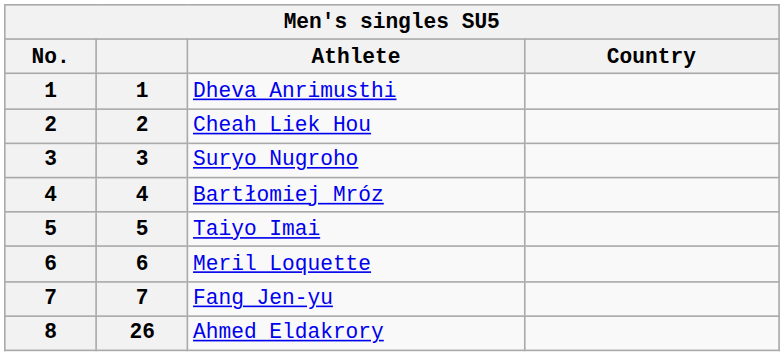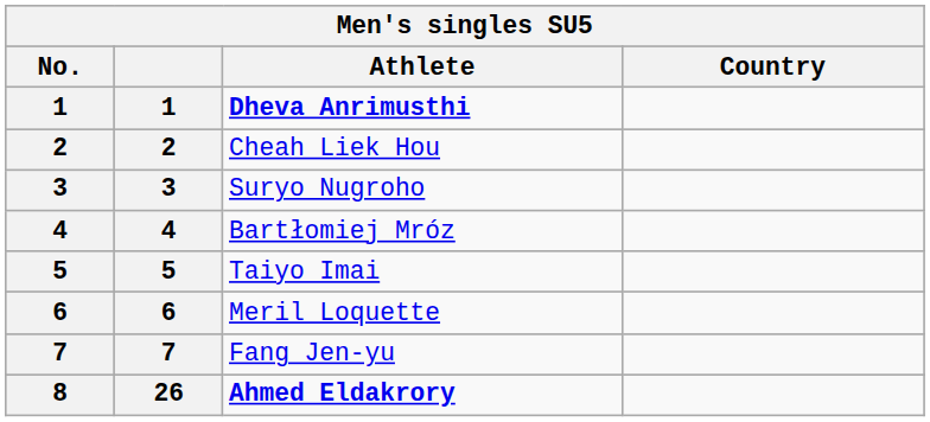Dheva Anrimusthi | Athlete: normal -> bold
Ahmed Eldakrory | Athlete: normal -> bold
